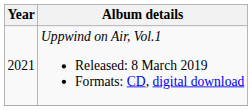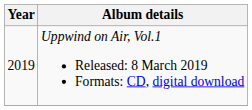row 2 | Year: 2021 -> 2019
